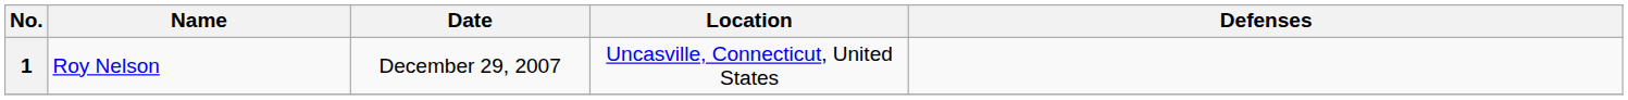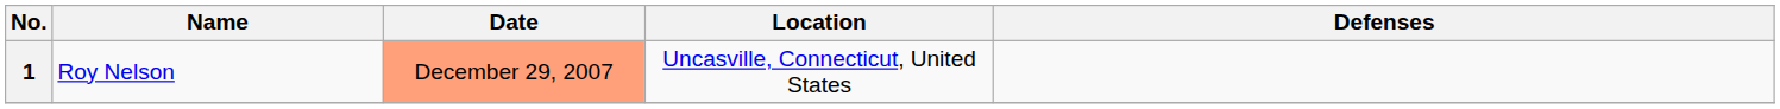1 | Date: no background -> lightsalmon background
